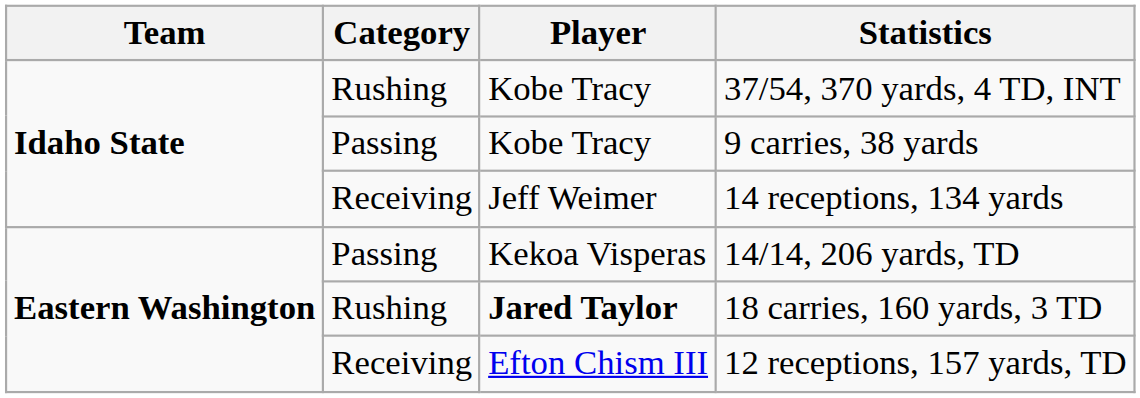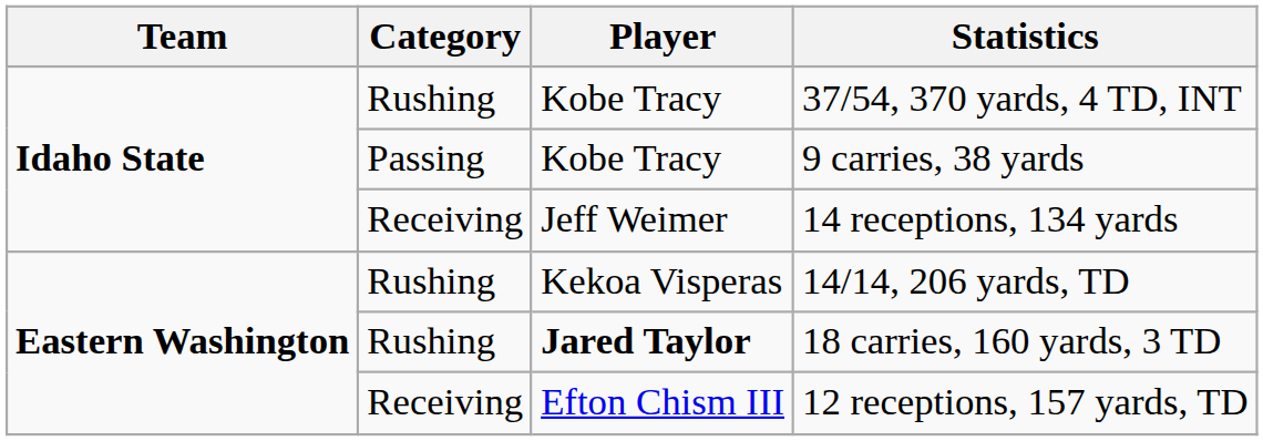14/14, 206 yards, TD | Category: Passing -> Rushing
